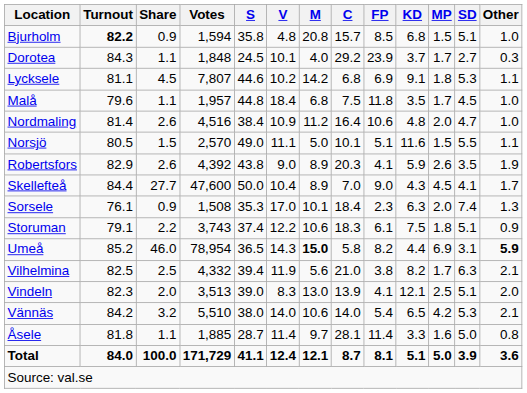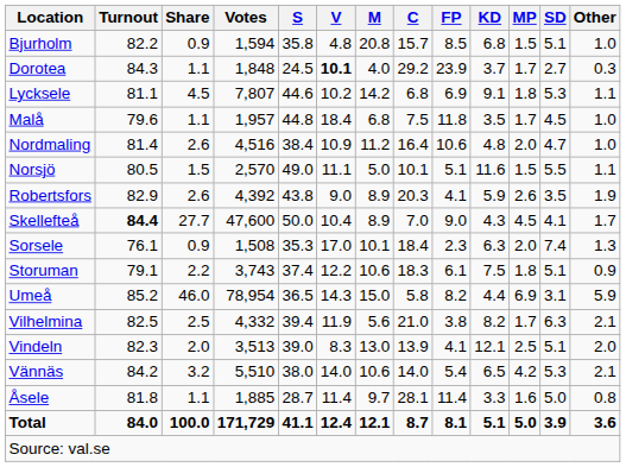Bjurholm | Turnout: bold -> normal
Dorotea | V: normal -> bold
Skellefteå | Turnout: normal -> bold
Umeå | M: bold -> normal
Umeå | Other: bold -> normal
